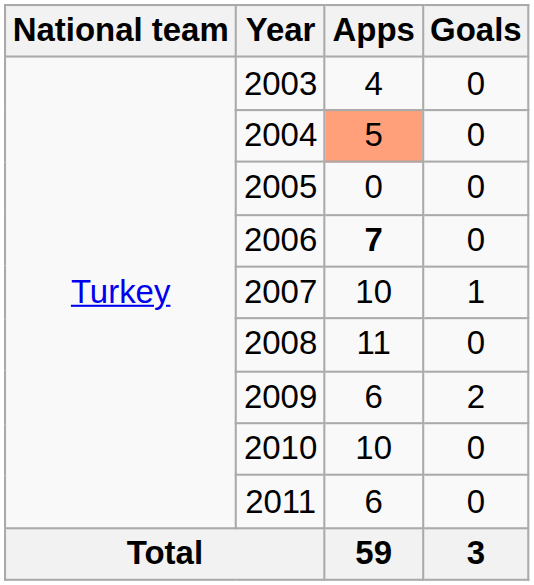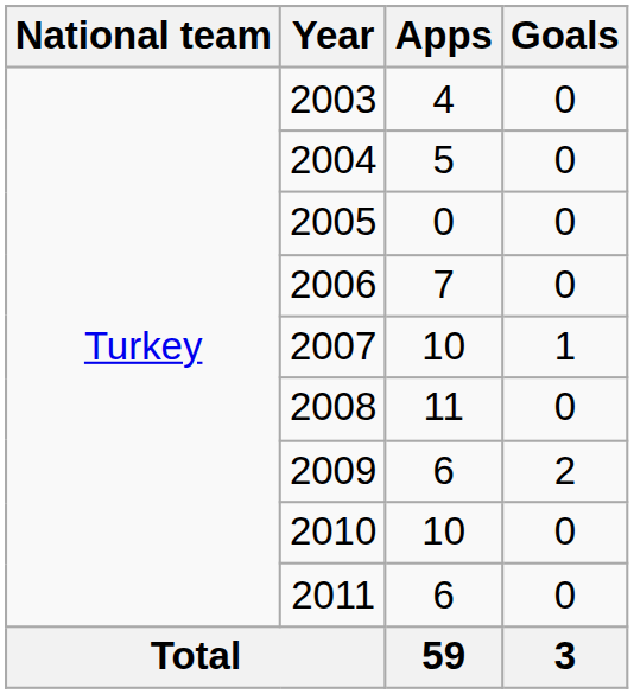2004 | Apps: lightsalmon background -> no background
2006 | Apps: bold -> normal
